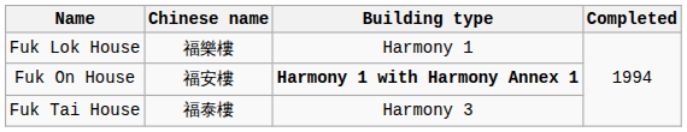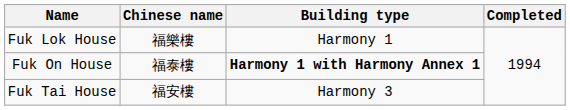Fuk On House | Chinese name: 福安樓 -> 福泰樓
Fuk Tai House | Chinese name: 福泰樓 -> 福安樓
